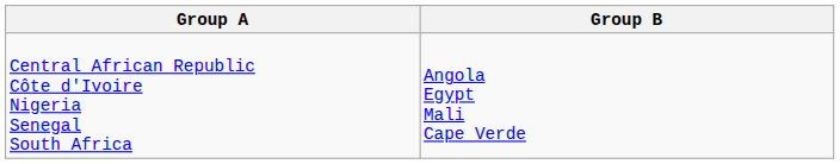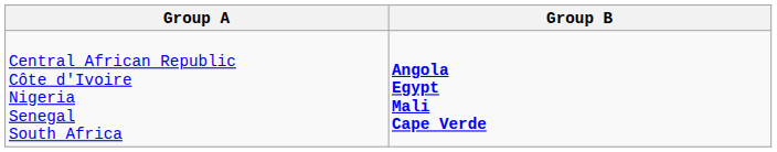row 2 | Group B: normal -> bold
